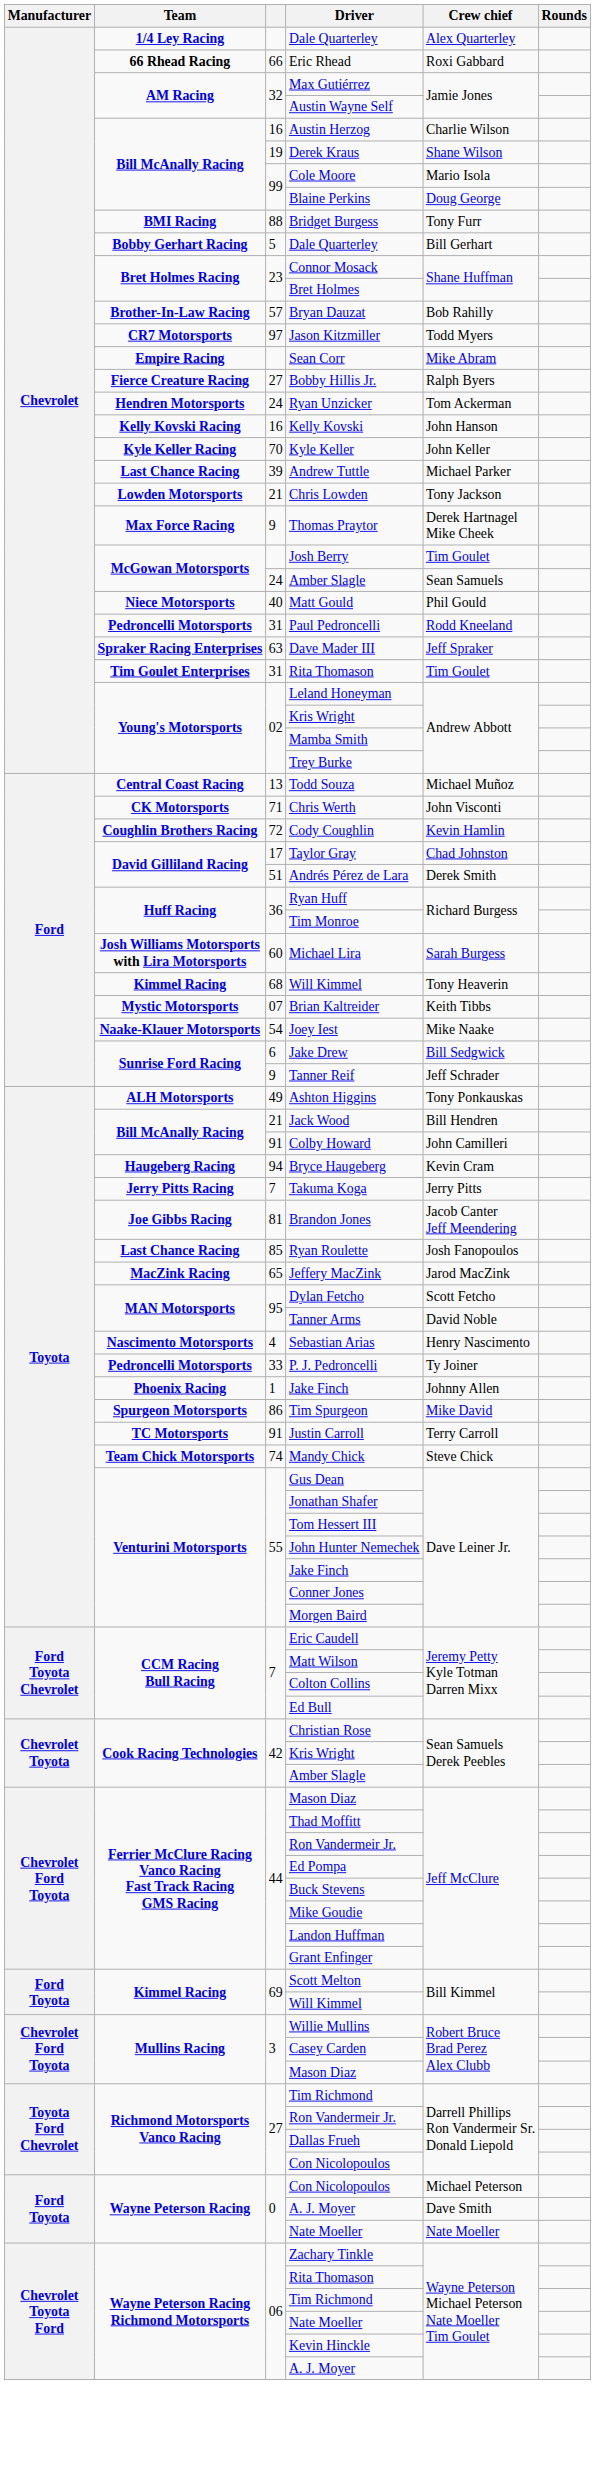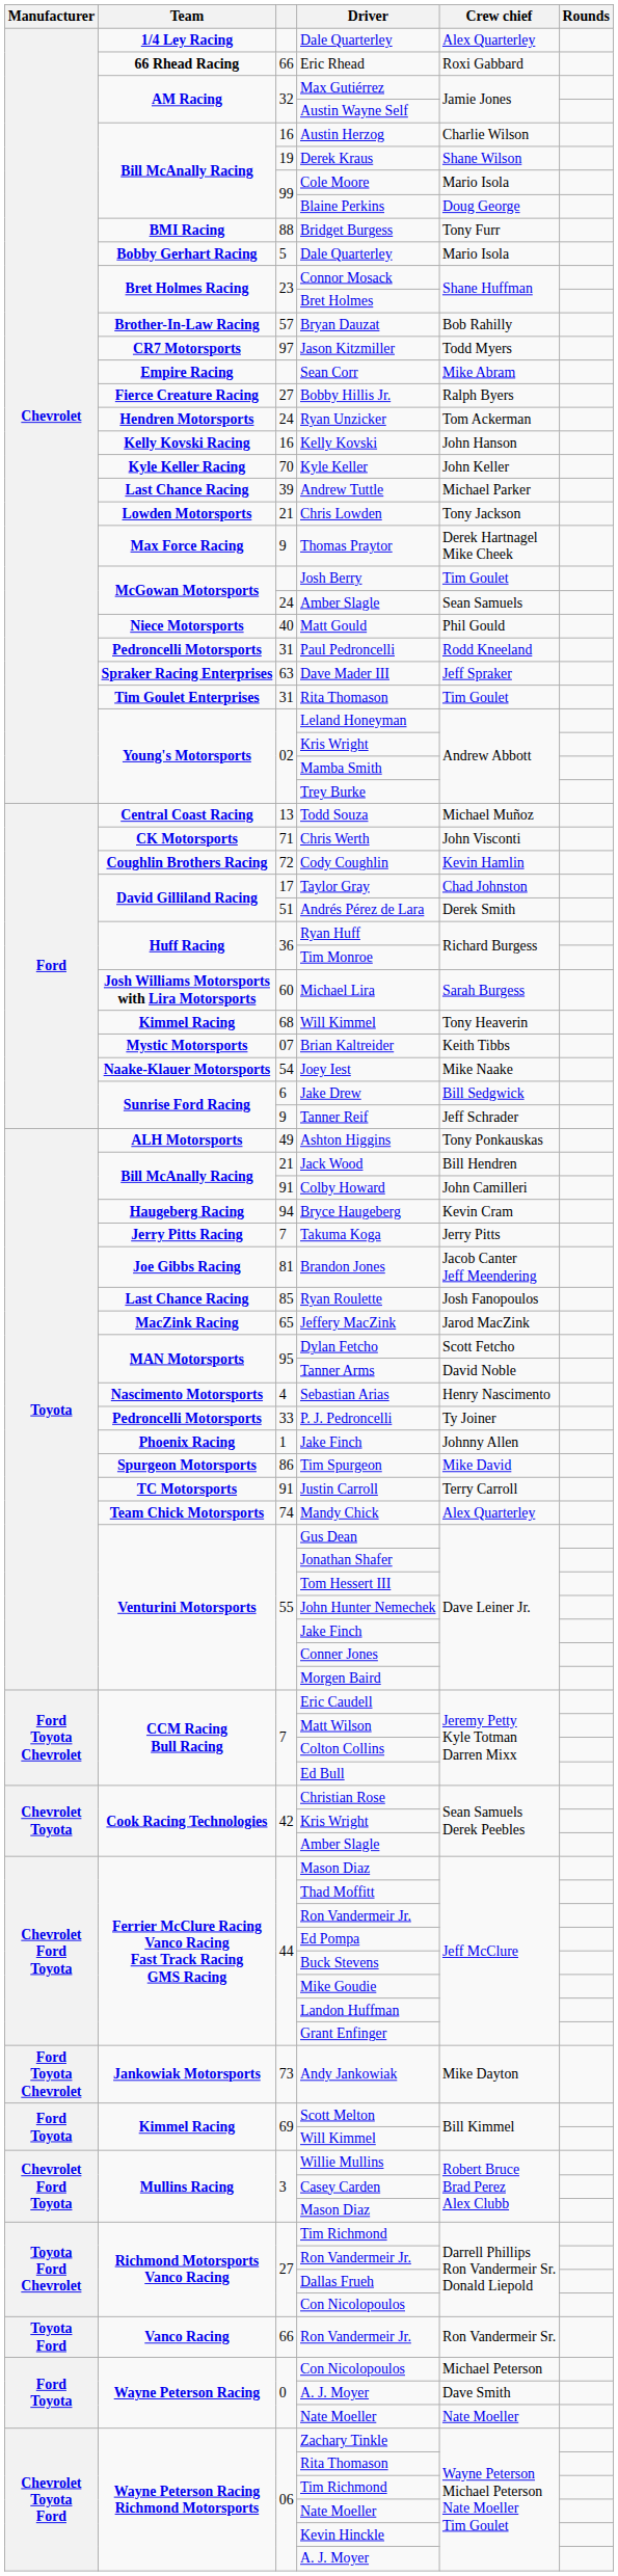5 / Dale Quarterley | Crew chief: Bill Gerhart -> Mario Isola
Mandy Chick | Crew chief: Steve Chick -> Alex Quarterley
+ row: Ford Toyota Chevrolet | Jankowiak Motorsports | 73 | Andy Jankowiak | Mike Dayton
+ row: Toyota Ford | Vanco Racing | 66 | Ron Vandermeir Jr. | Ron Vandermeir Sr.
